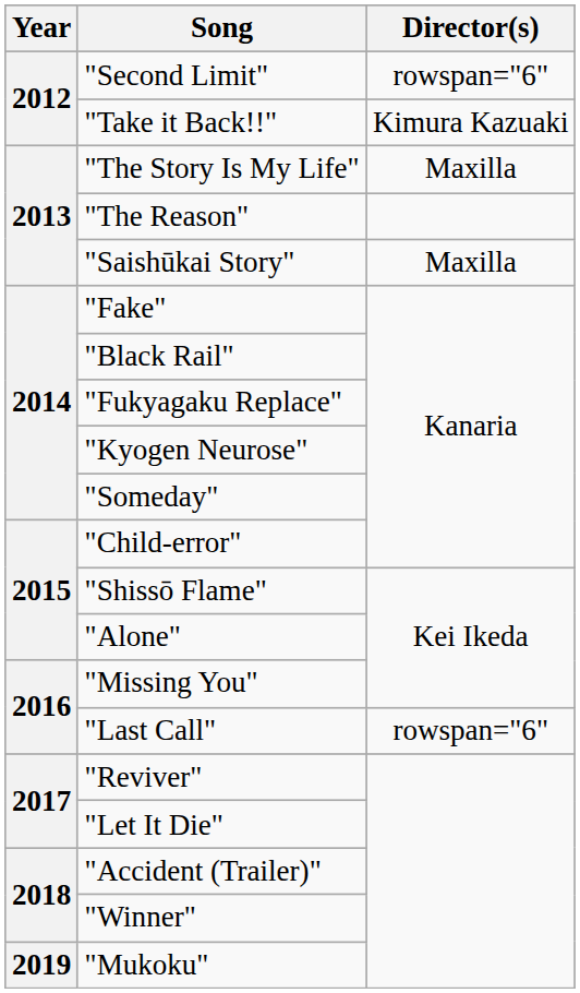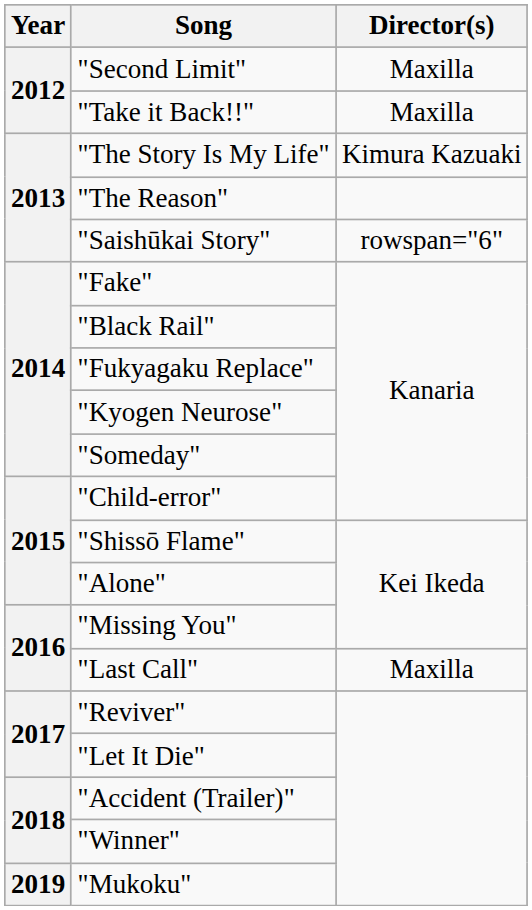"Second Limit" | Director(s): rowspan="6" -> Maxilla
"Take it Back!!" | Director(s): Kimura Kazuaki -> Maxilla
"The Story Is My Life" | Director(s): Maxilla -> Kimura Kazuaki
"Saishūkai Story" | Director(s): Maxilla -> rowspan="6"
"Last Call" | Director(s): rowspan="6" -> Maxilla
